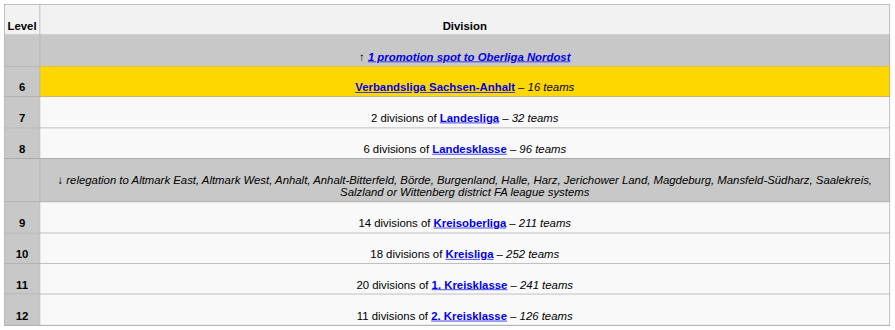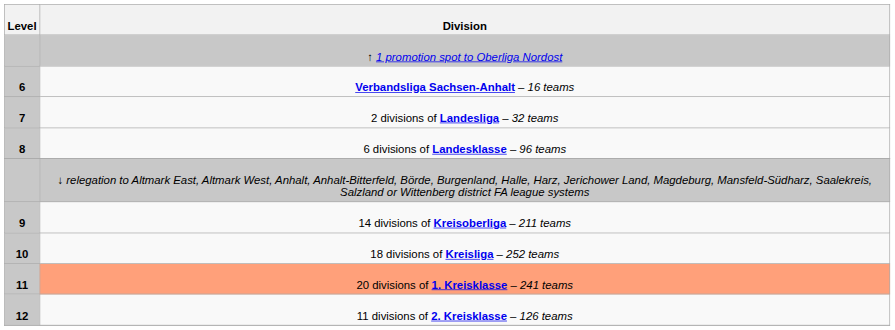↑ 1 promotion spot to Oberliga Nordost | Division: bold -> normal
Verbandsliga Sachsen-Anhalt – 16 teams | Division: gold background -> no background
20 divisions of 1. Kreisklasse – 241 teams | Division: no background -> lightsalmon background
